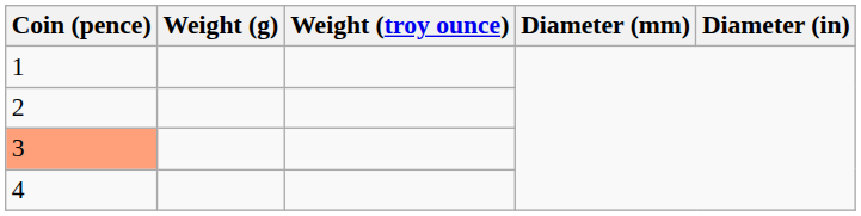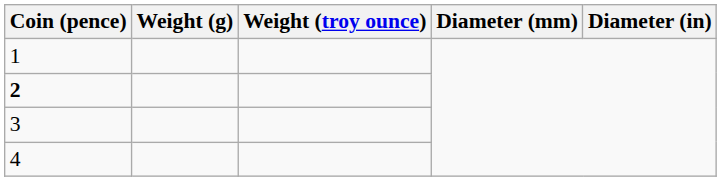2 | Coin (pence): normal -> bold
3 | Coin (pence): lightsalmon background -> no background
